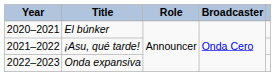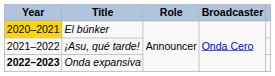El búnker | Year: no background -> gold background
Onda expansiva | Year: normal -> bold
